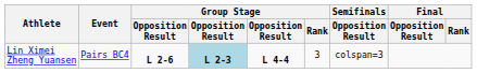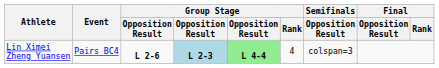Lin Ximei Zheng Yuansen | column 5: no background -> lightgreen background
Lin Ximei Zheng Yuansen | Group Stage / Rank: 3 -> 4
